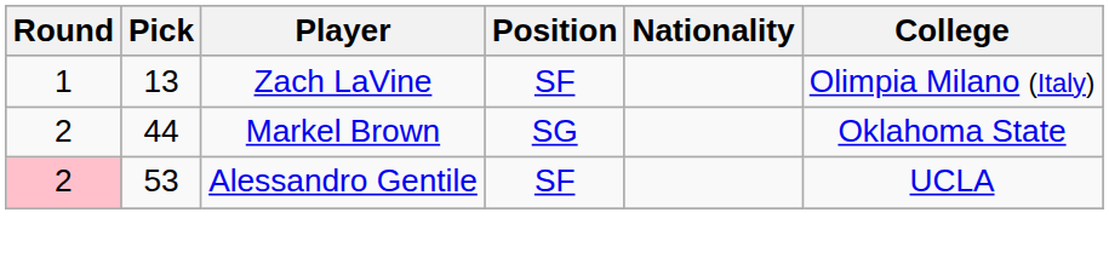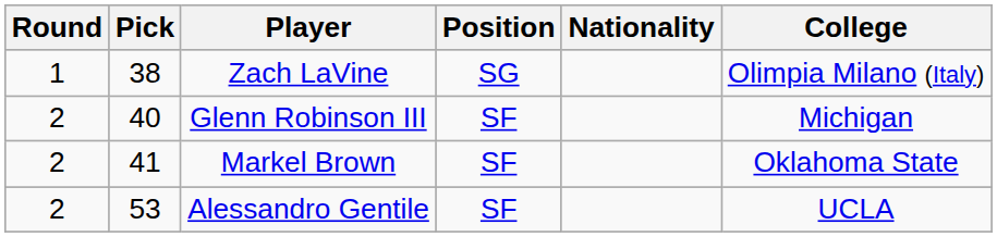Zach LaVine | Pick: 13 -> 38
Zach LaVine | Position: SF -> SG
+ row: 2 | 40 | Glenn Robinson III | SF | Michigan
Markel Brown | Pick: 44 -> 41
Markel Brown | Position: SG -> SF
Alessandro Gentile | Round: pink background -> no background
